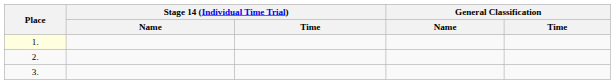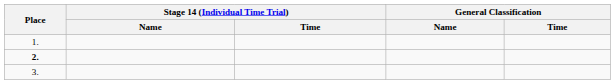1. | Place: lightyellow background -> no background
2. | Place: normal -> bold
